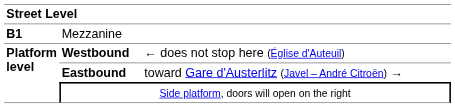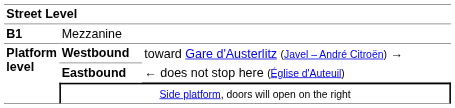Westbound | column 3: ← does not stop here (Église d'Auteuil) -> toward Gare d'Austerlitz (Javel – André Citroën) →
Eastbound | column 3: toward Gare d'Austerlitz (Javel – André Citroën) → -> ← does not stop here (Église d'Auteuil)
